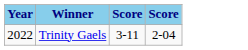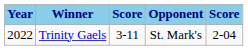+ column: Opponent | St. Mark's
